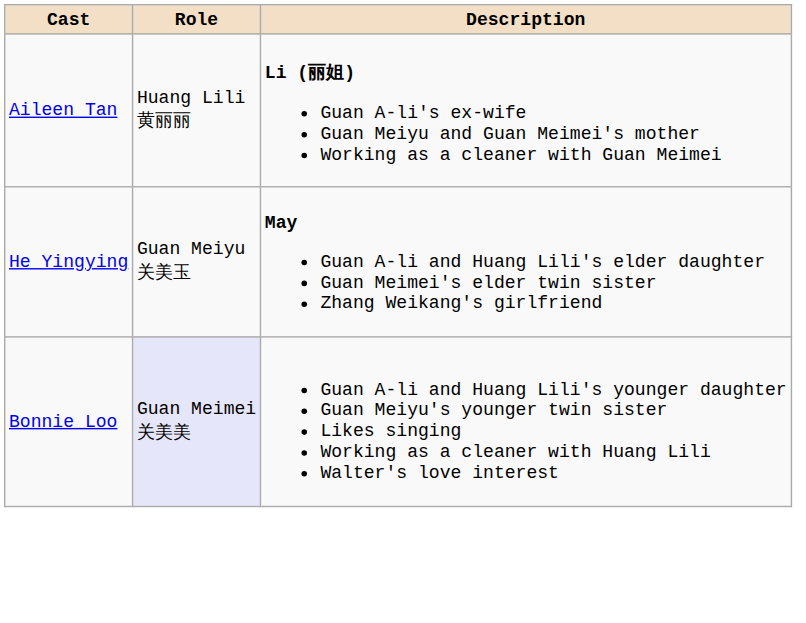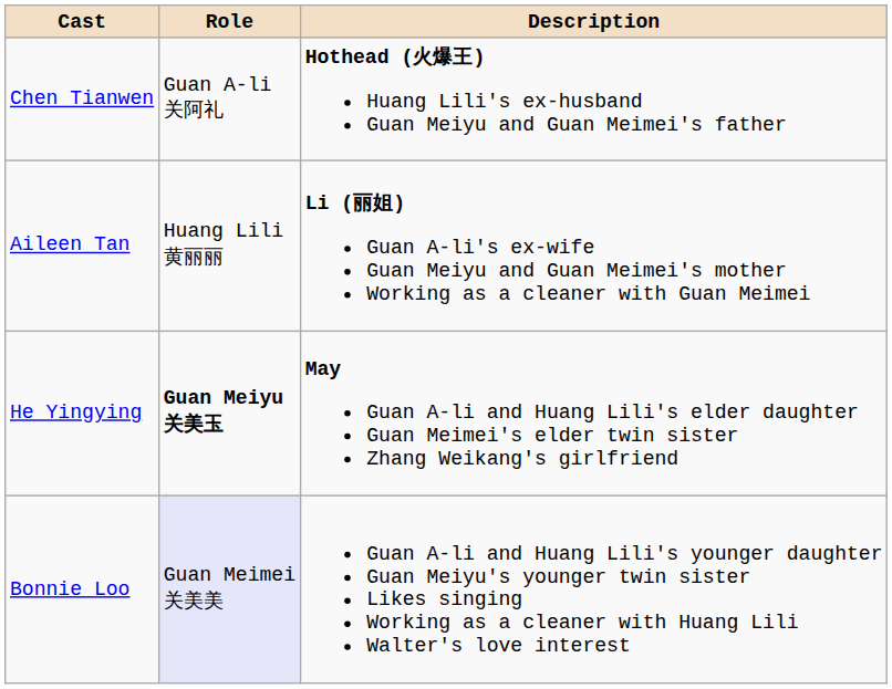+ row: Chen Tianwen | Guan A-li 关阿礼 | Hothead (火爆王) Huang Lili's ex-husband Guan Meiyu and Guan Meimei's father
He Yingying | Role: normal -> bold
